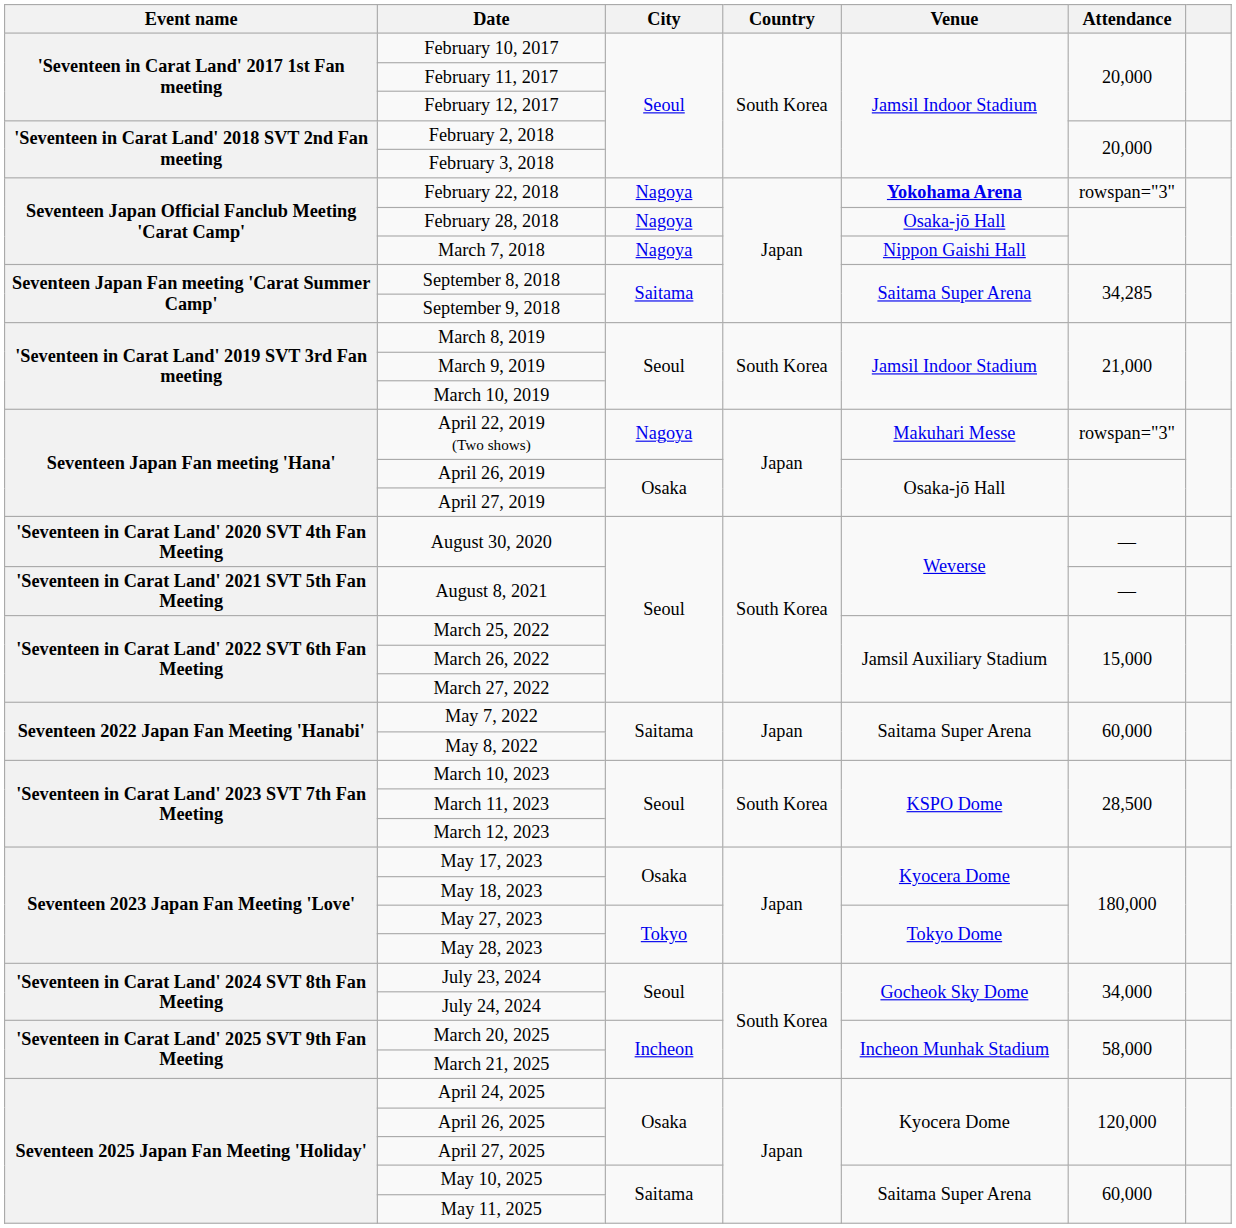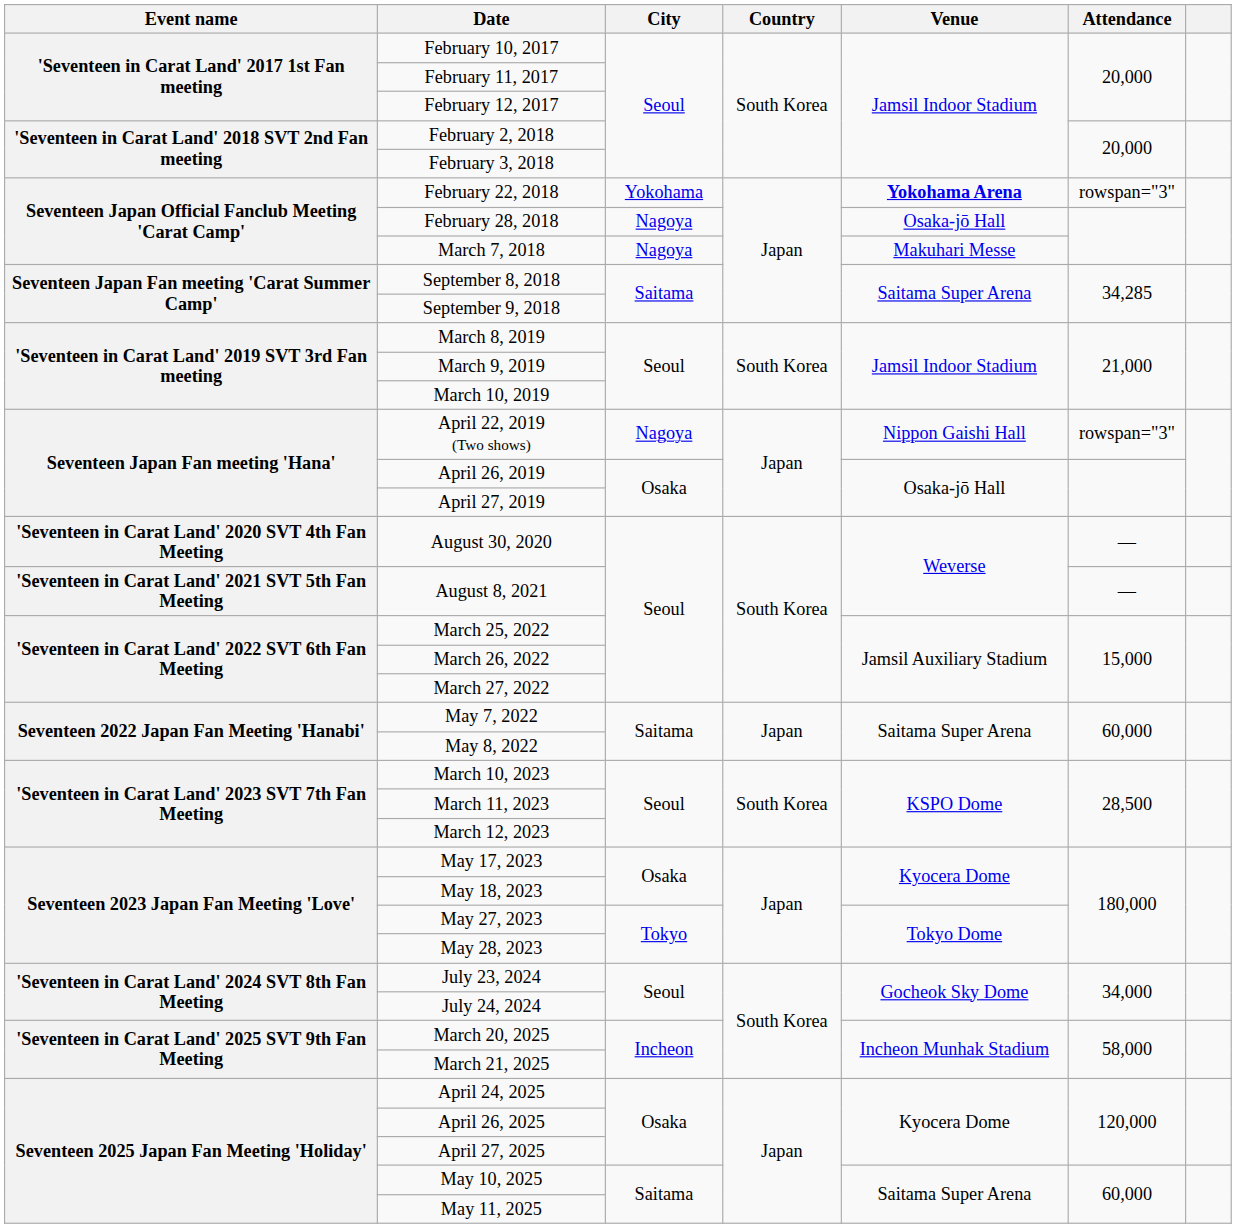February 22, 2018 | City: Nagoya -> Yokohama
March 7, 2018 | Venue: Nippon Gaishi Hall -> Makuhari Messe
April 22, 2019 (Two shows) | Venue: Makuhari Messe -> Nippon Gaishi Hall
